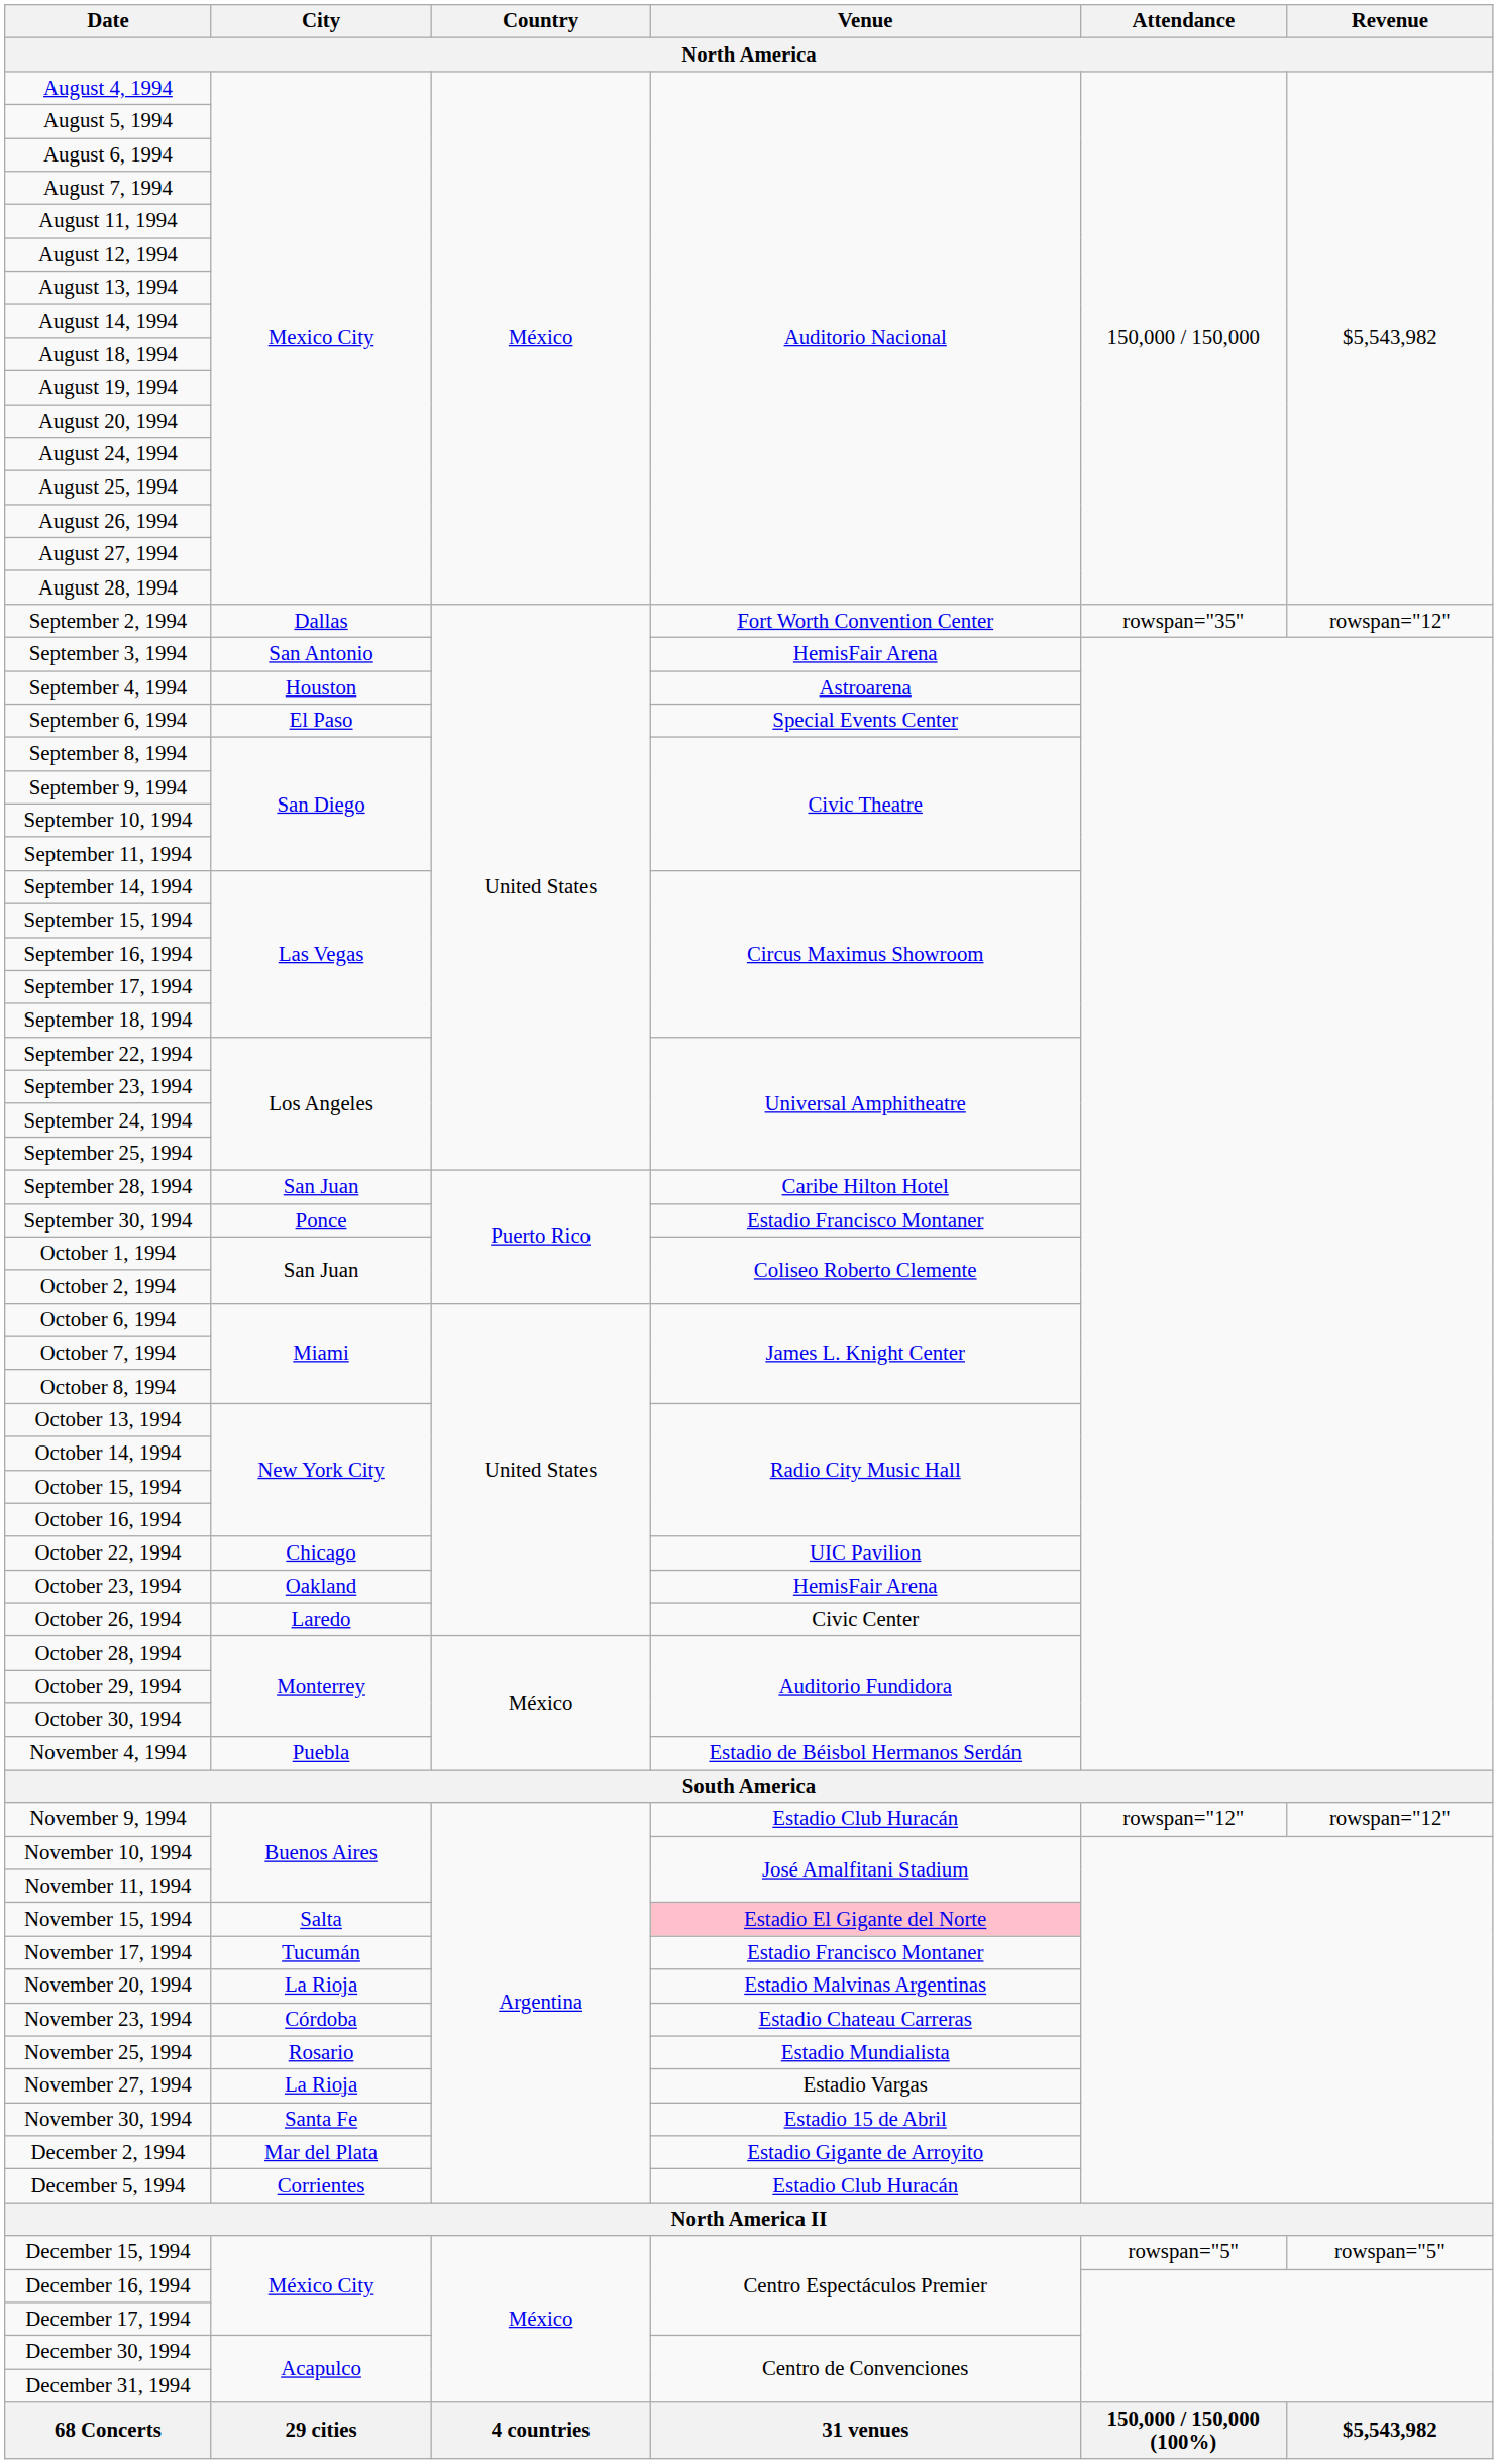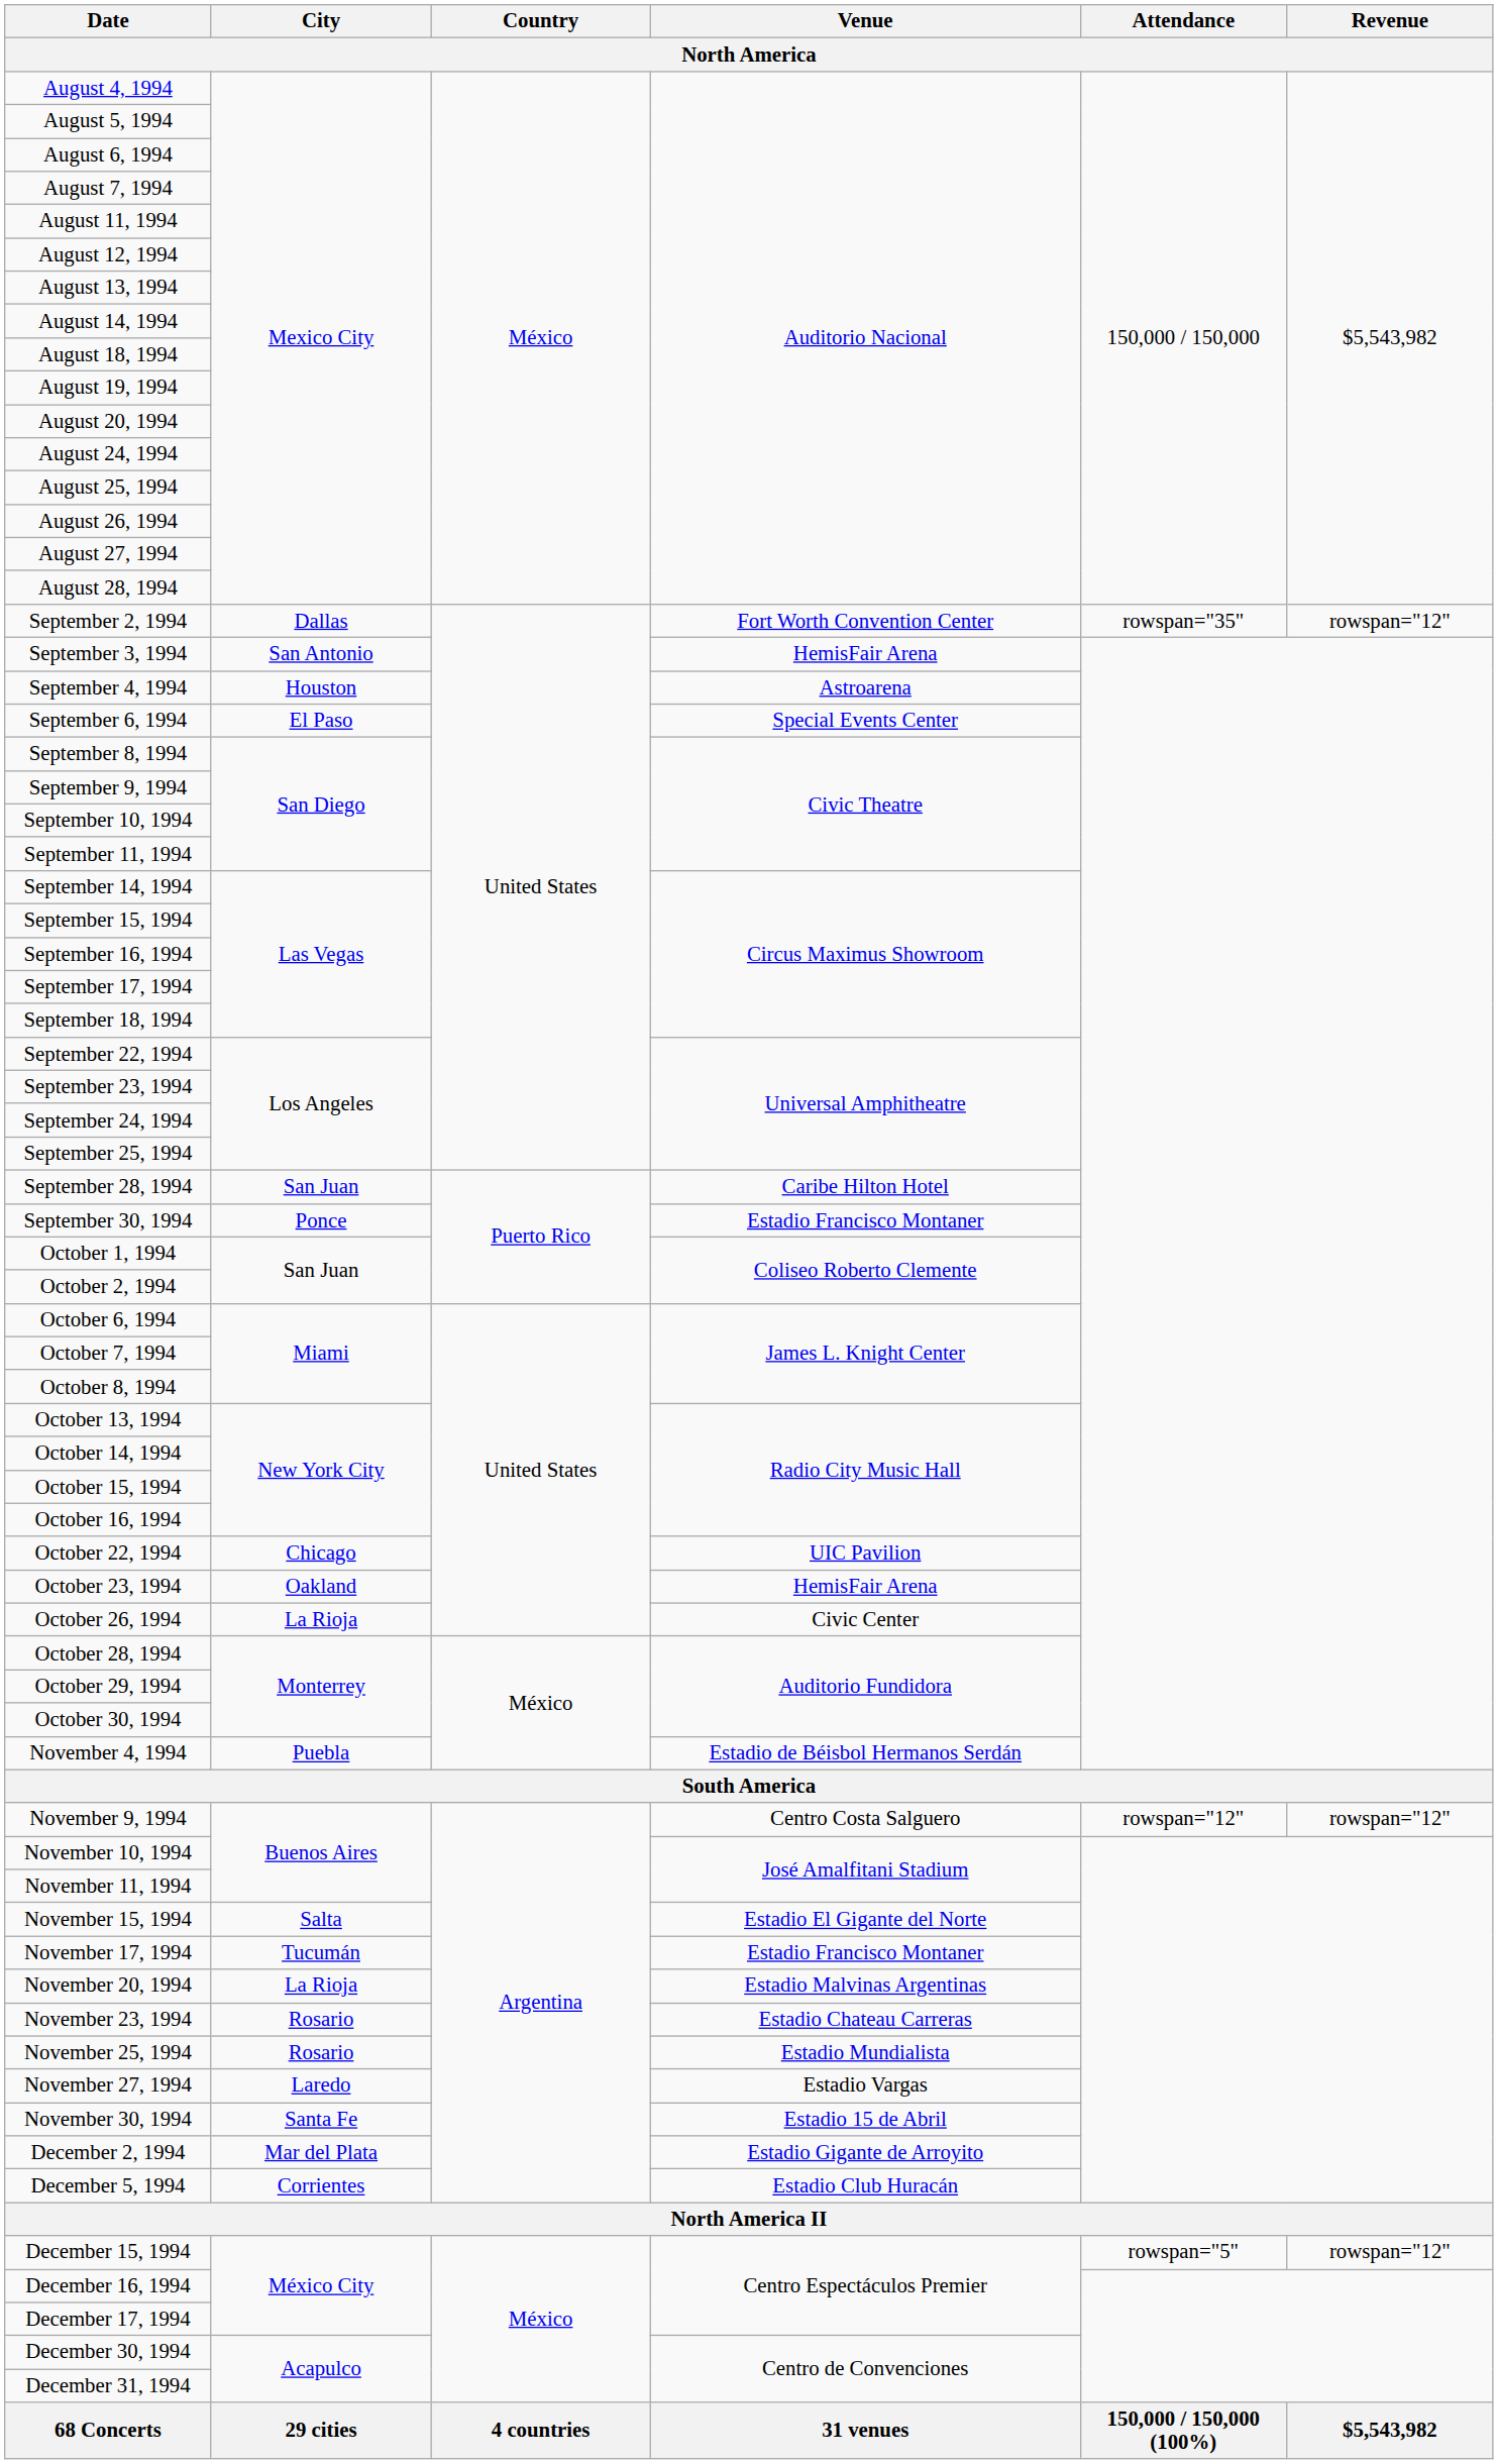October 26, 1994 | City: Laredo -> La Rioja
November 9, 1994 | Venue: Estadio Club Huracán -> Centro Costa Salguero
November 15, 1994 | Venue: pink background -> no background
November 23, 1994 | City: Córdoba -> Rosario
November 27, 1994 | City: La Rioja -> Laredo
December 15, 1994 | Revenue: rowspan="5" -> rowspan="12"
